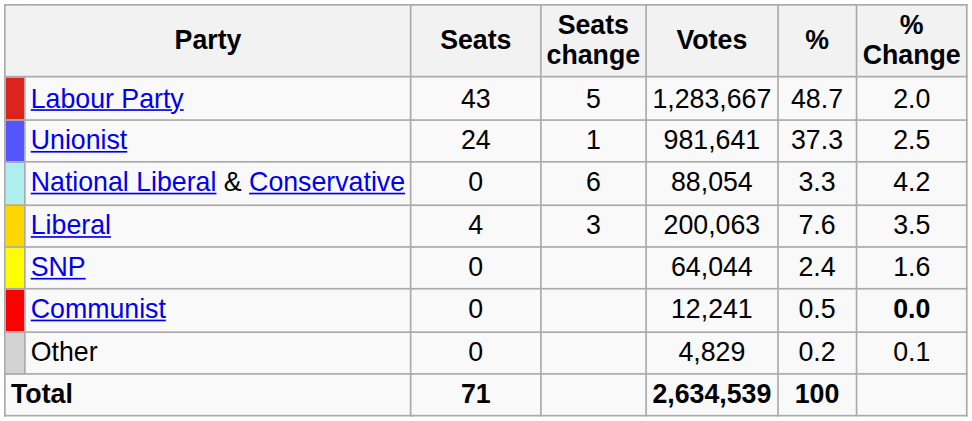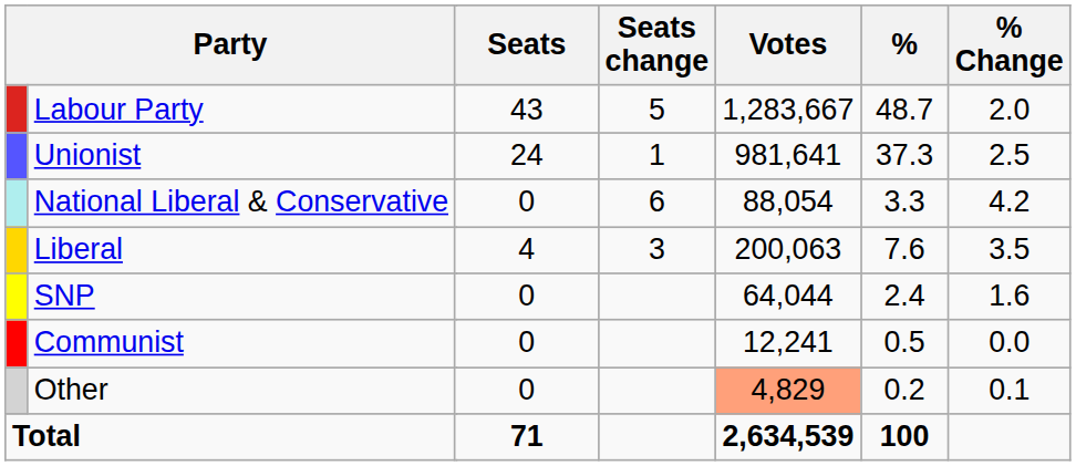Communist | % Change: bold -> normal
Other | Votes: no background -> lightsalmon background
